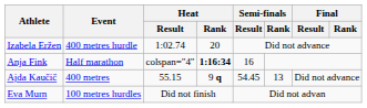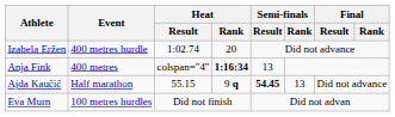Anja Fink | Event: Half marathon -> 400 metres
Anja Fink | Semi-finals / Result: 16 -> 13
Ajda Kaučič | Event: 400 metres -> Half marathon
Ajda Kaučič | Semi-finals / Result: normal -> bold
